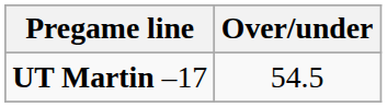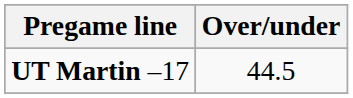UT Martin –17 | Over/under: 54.5 -> 44.5
